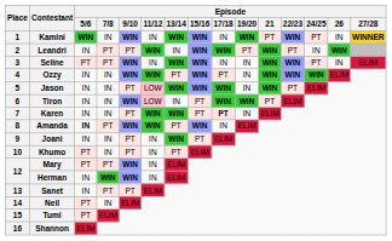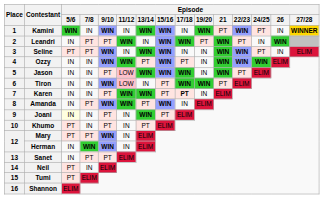Amanda | Episode / 5/6: bold -> normal
Joani | Episode / 5/6: no background -> lightyellow background
